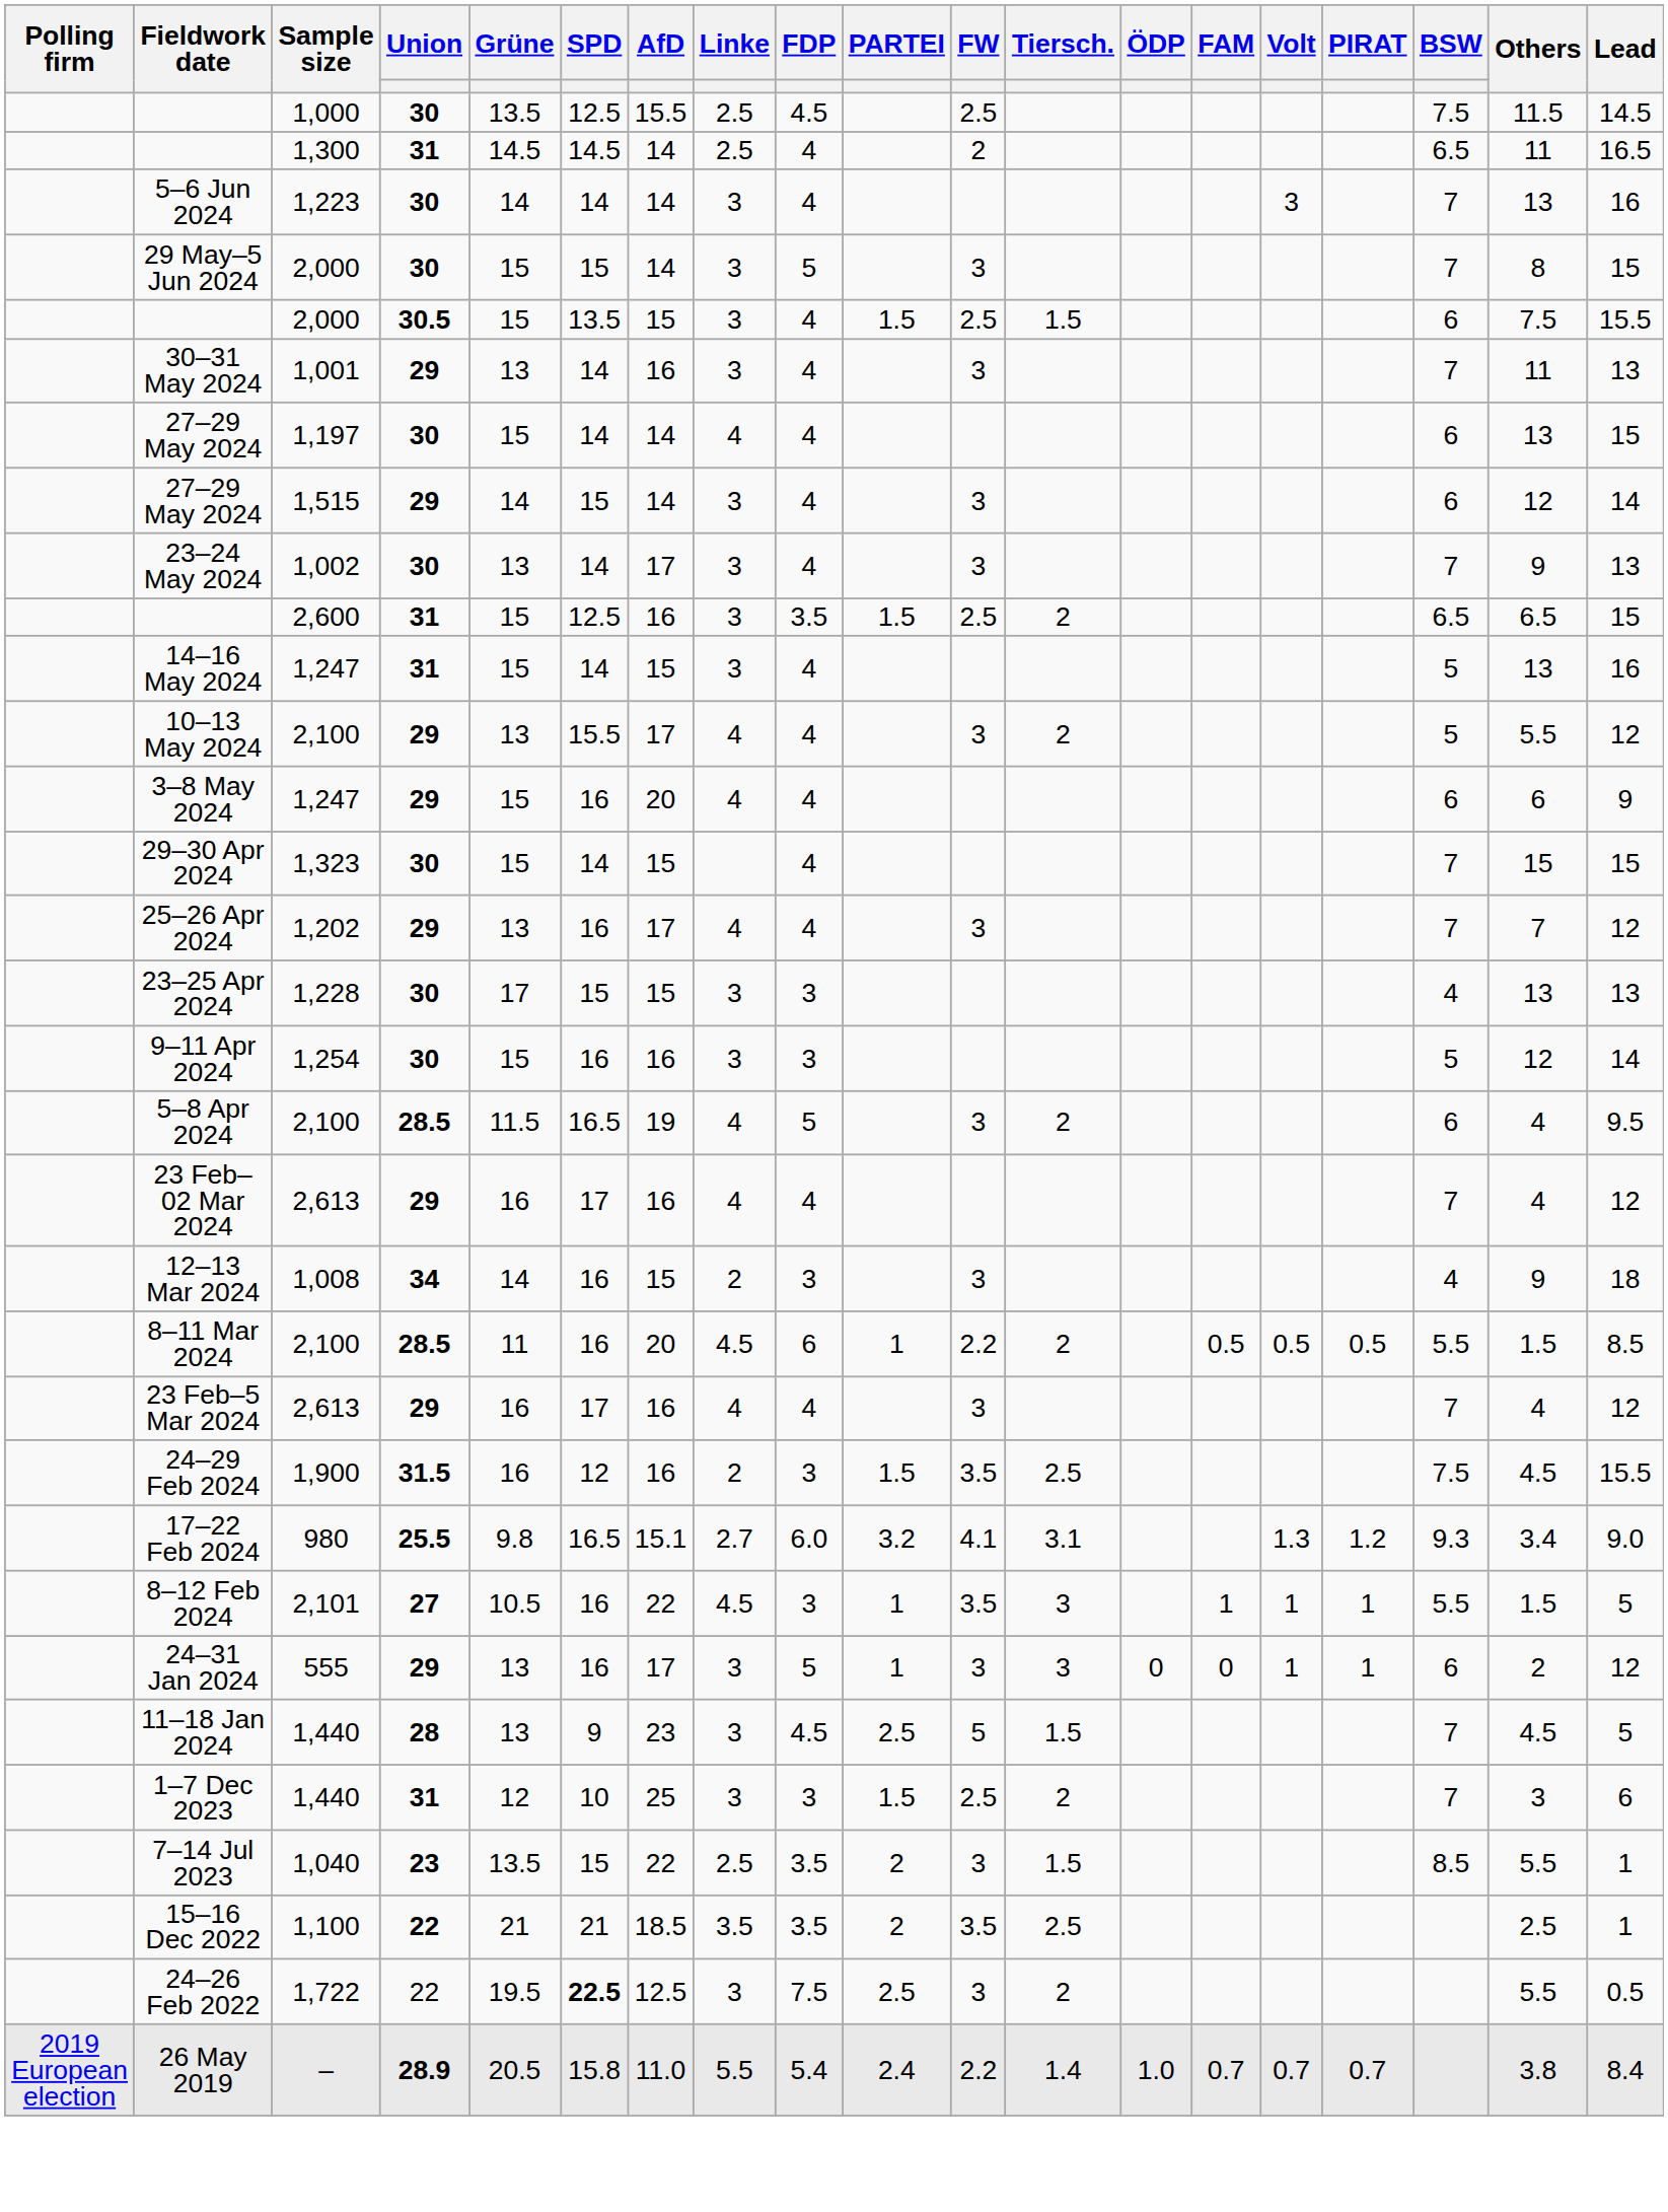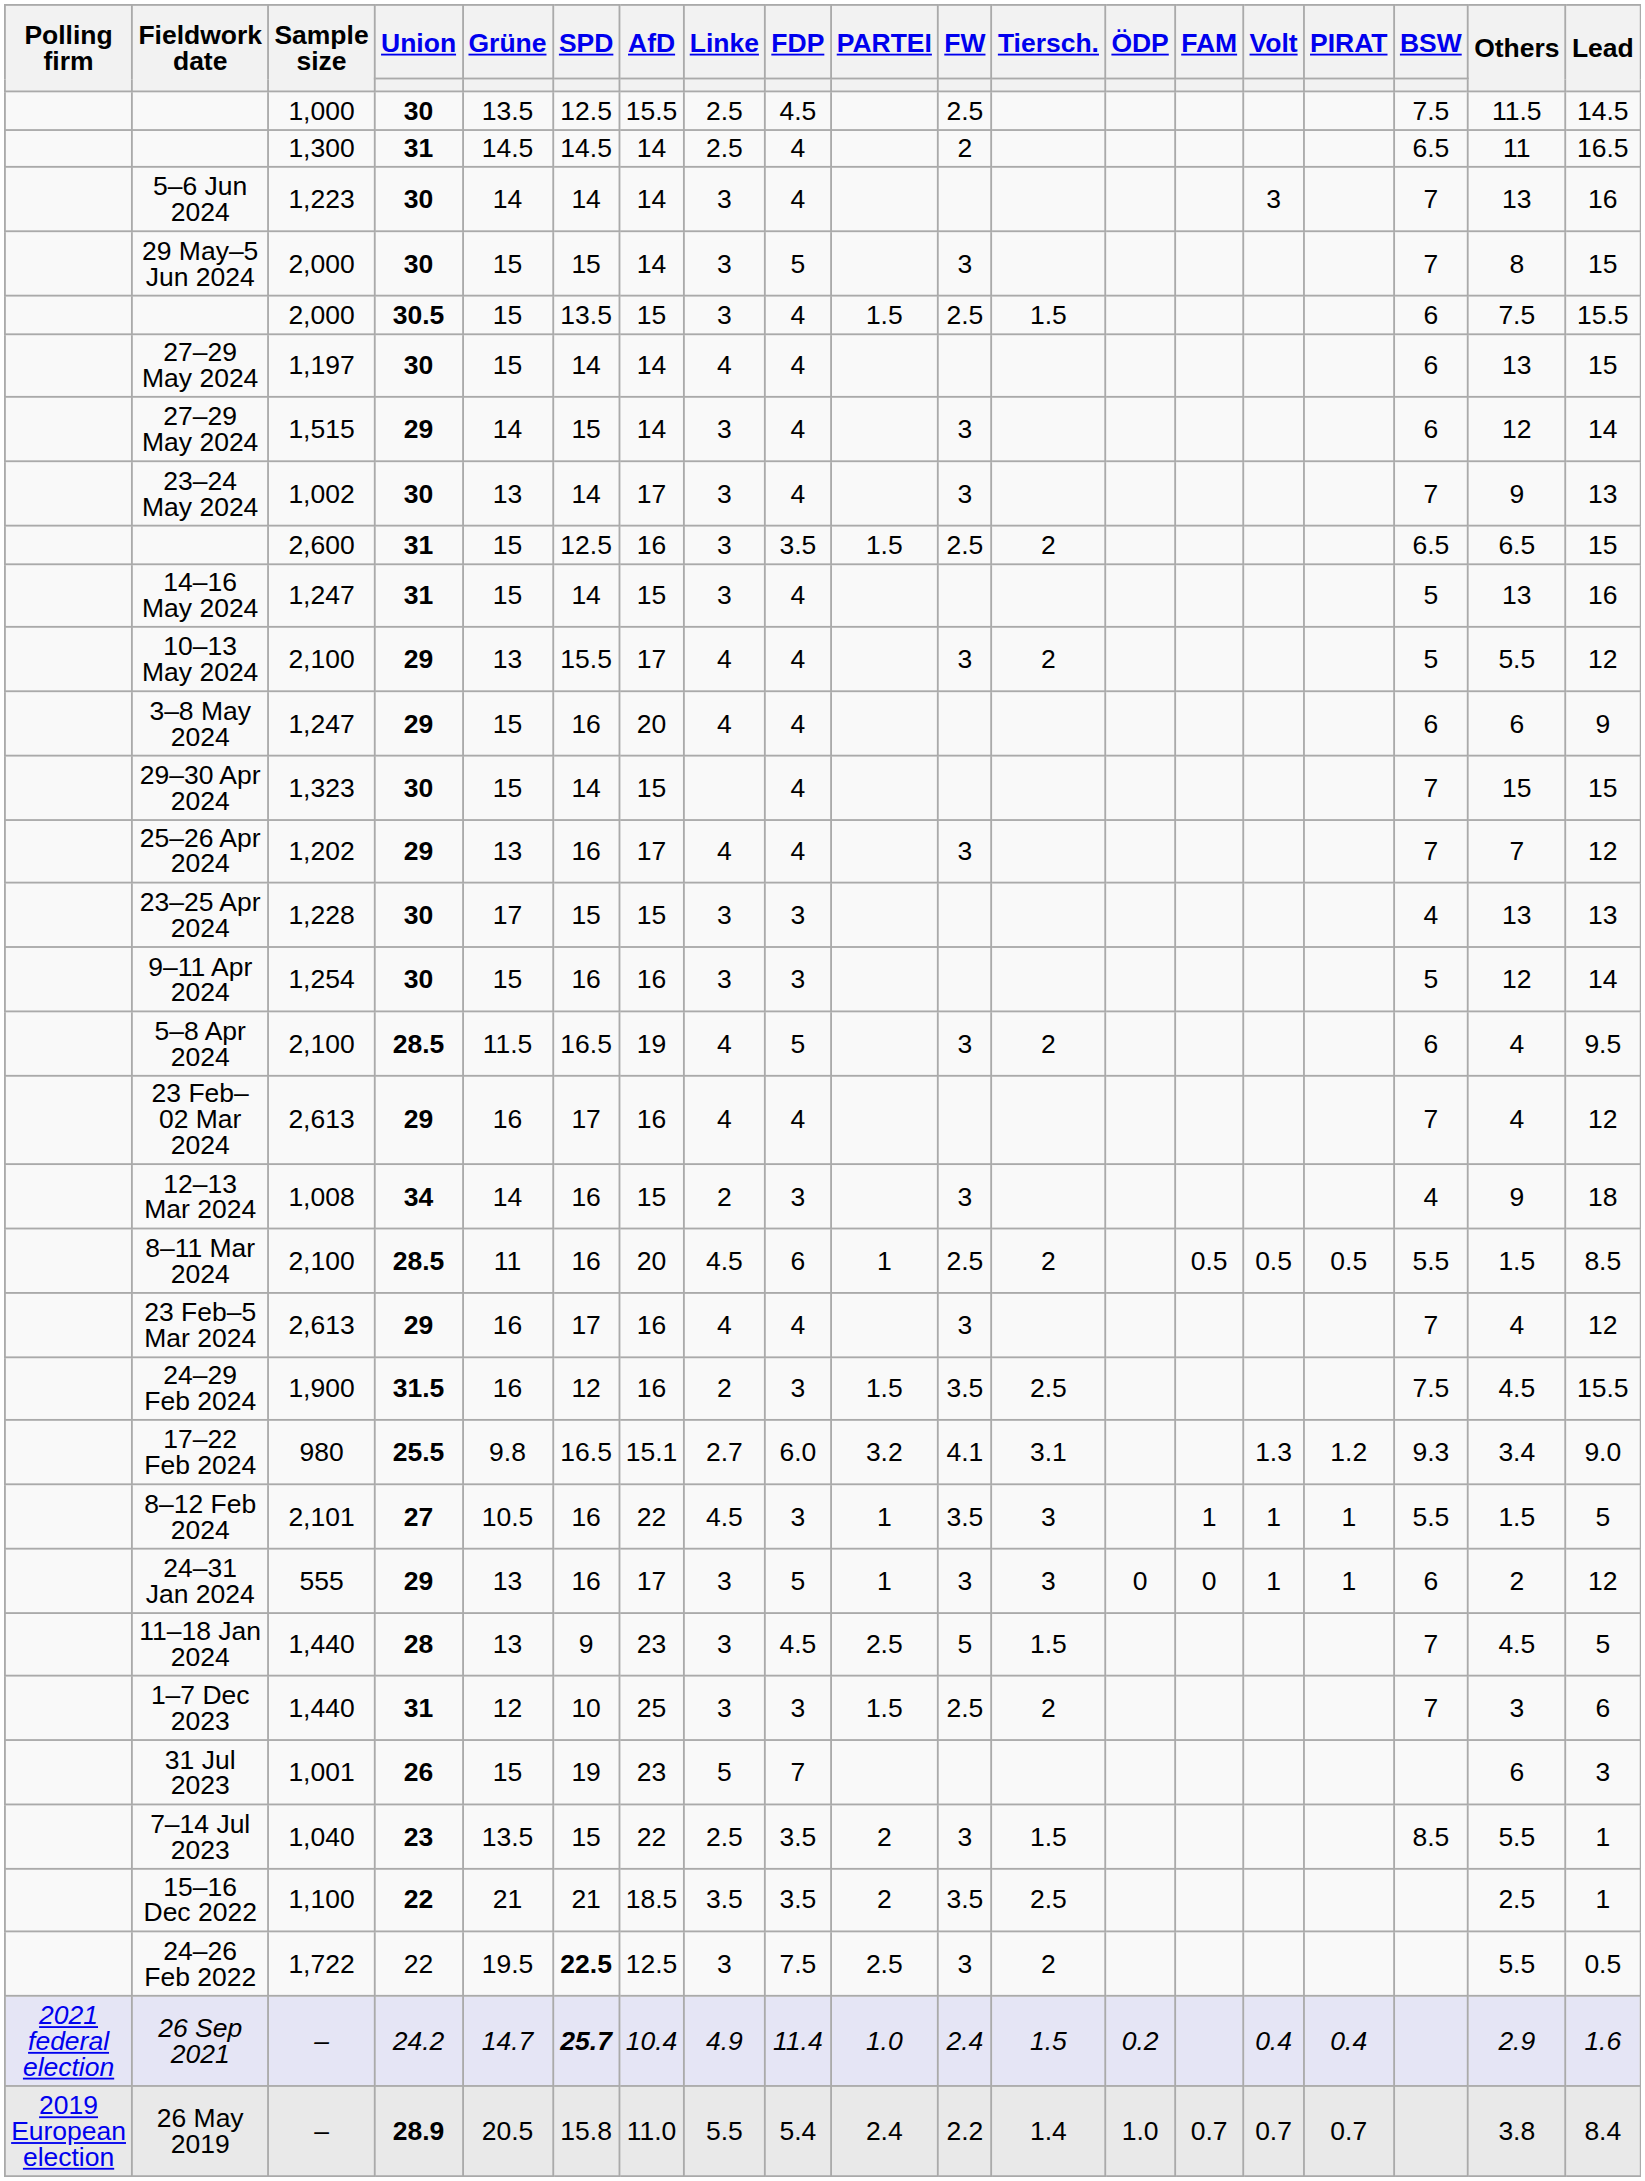- row: 30–31 May 2024 | 1,001 | 29 | 13 | 14 | 16 | 3 | 4 | 3 | 7 | 11 | 13
8–11 Mar 2024 | FW: 2.2 -> 2.5
+ row: 31 Jul 2023 | 1,001 | 26 | 15 | 19 | 23 | 5 | 7 | 6 | 3
+ row: 2021 federal election | 26 Sep 2021 | – | 24.2 | 14.7 | 25.7 | 10.4 | 4.9 | 11.4 | 1.0 | 2.4 | 1.5 | 0.2 | 0.4 | 0.4 | 2.9 | 1.6
